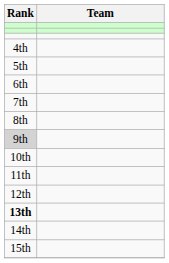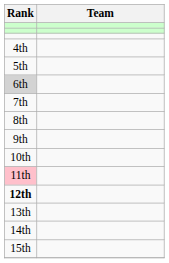row 7 | Rank: no background -> lightgrey background
row 10 | Rank: lightgrey background -> no background
row 12 | Rank: no background -> pink background
row 13 | Rank: normal -> bold
row 14 | Rank: bold -> normal
